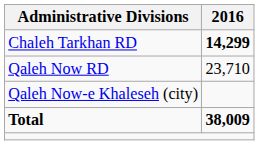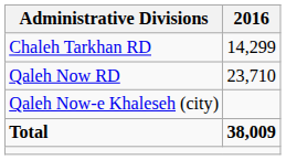Chaleh Tarkhan RD | 2016: bold -> normal
